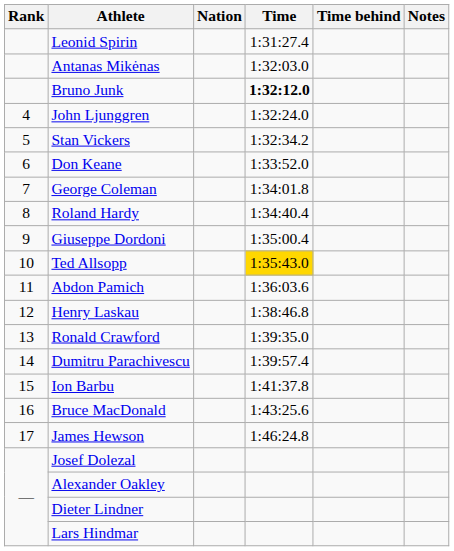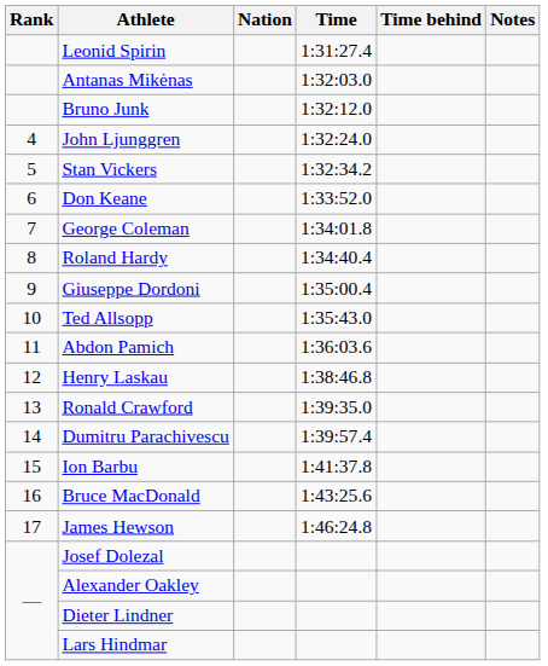Bruno Junk | Time: bold -> normal
Ted Allsopp | Time: gold background -> no background
